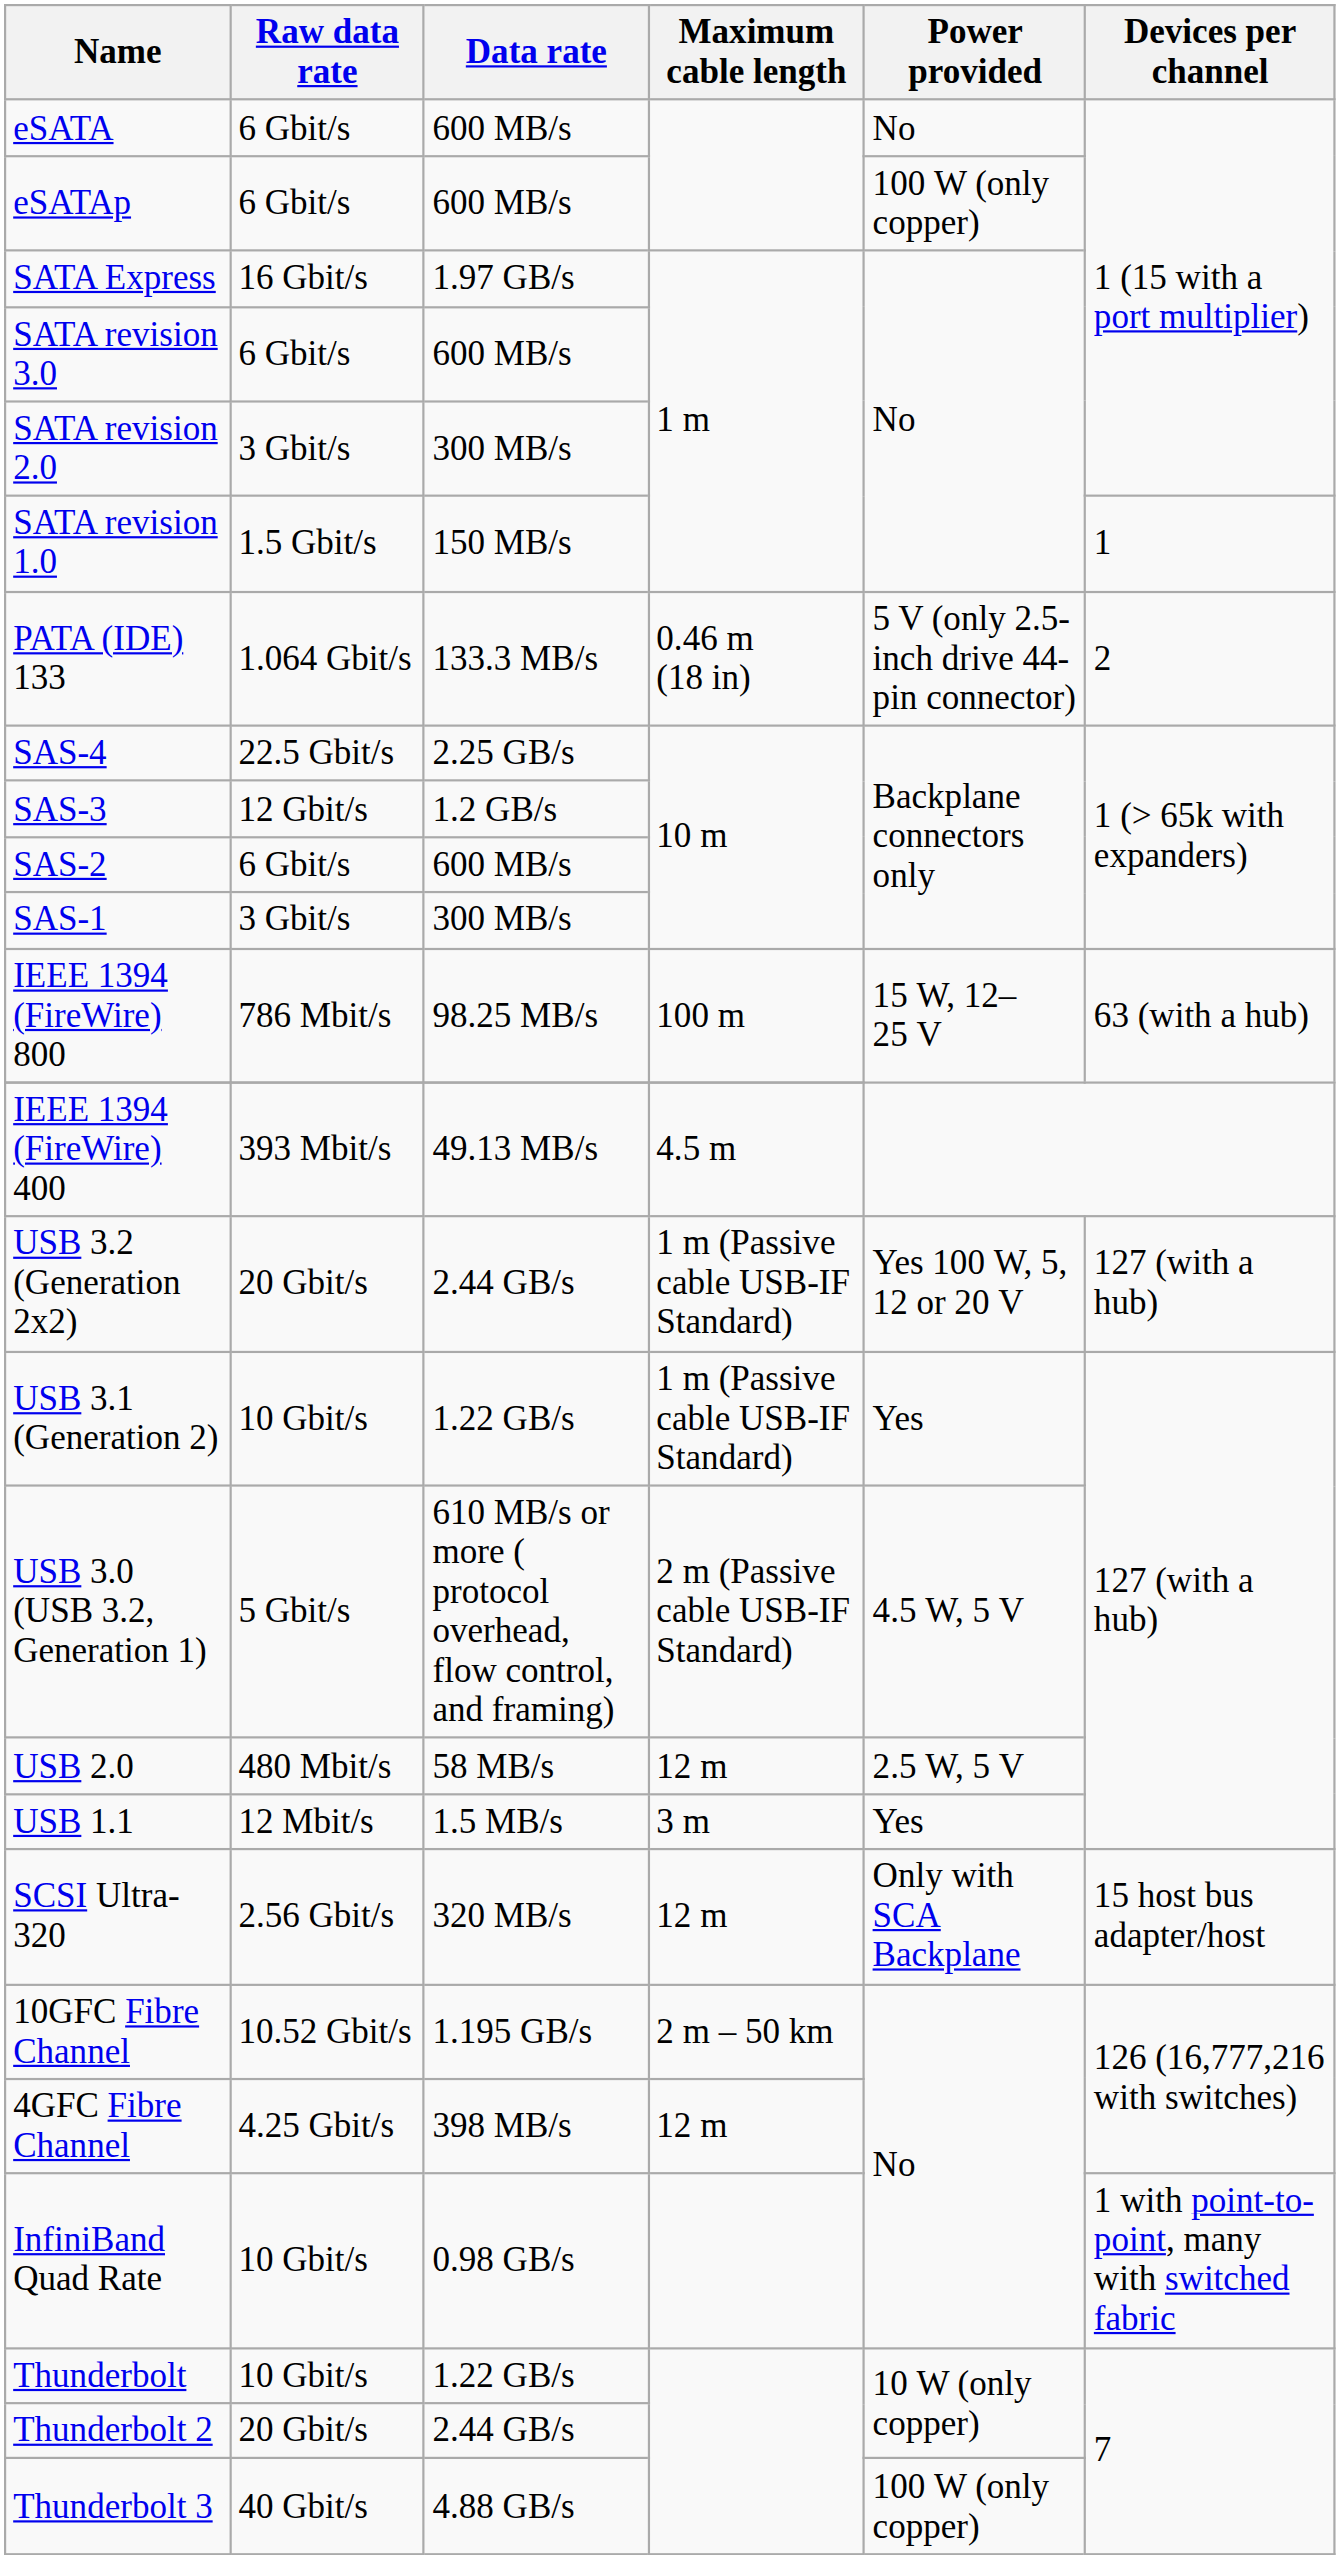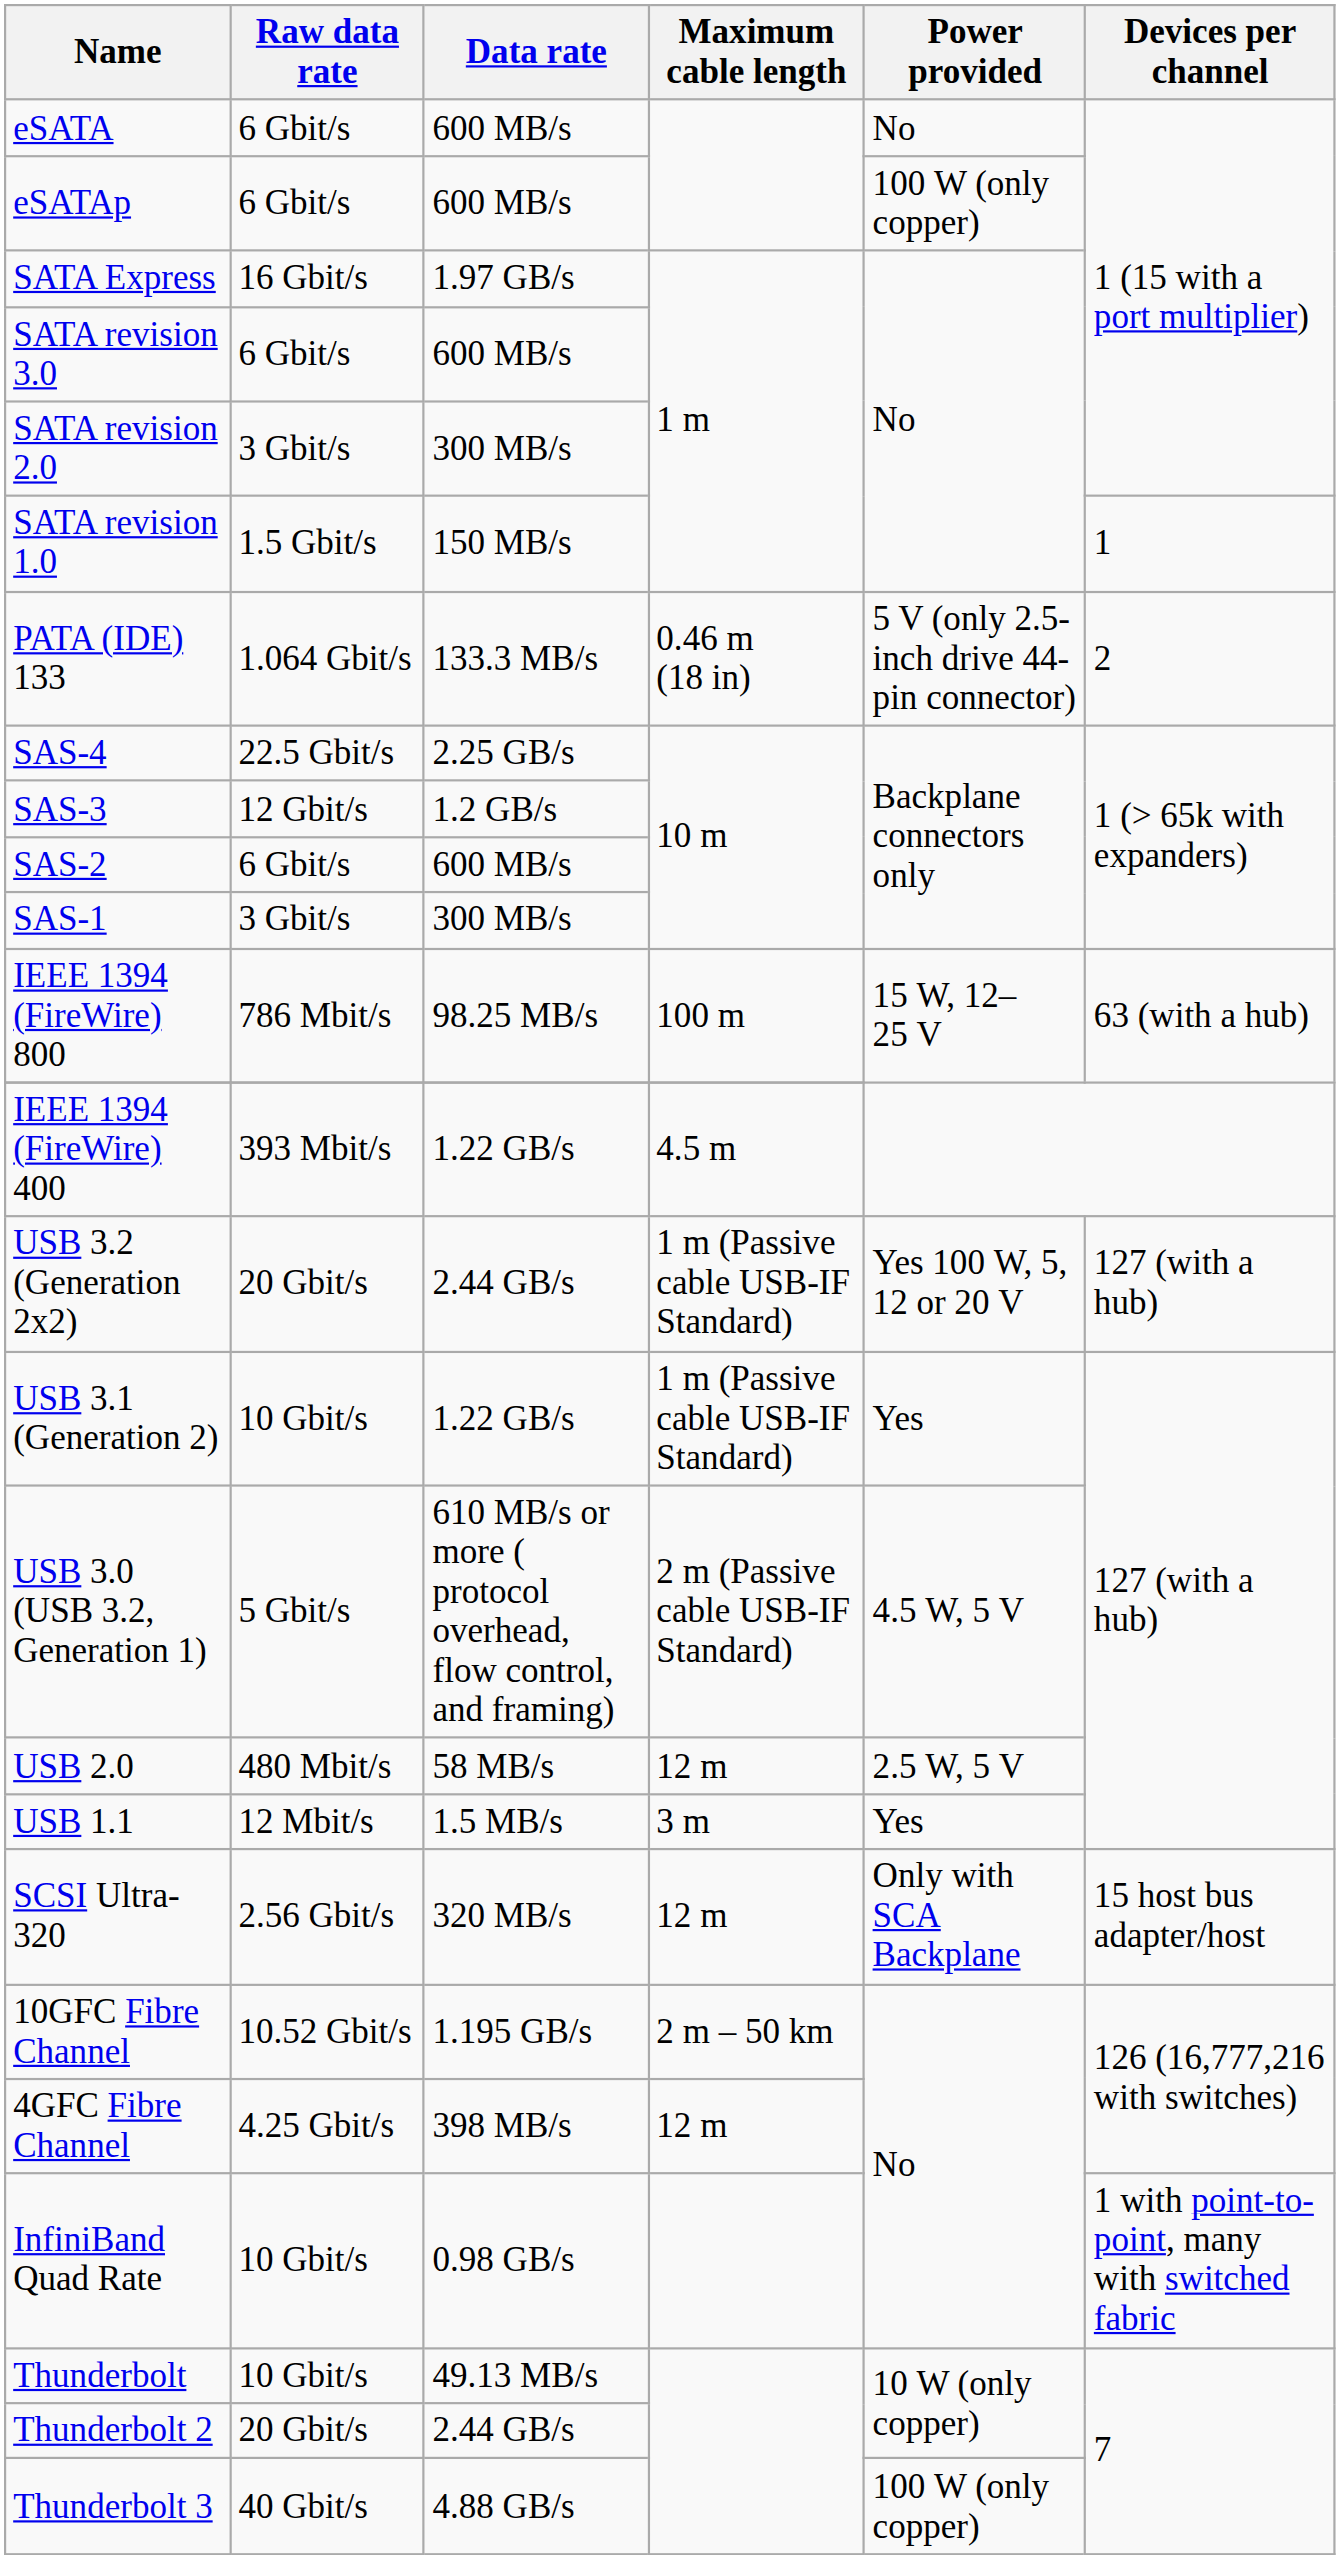IEEE 1394 (FireWire) 400 | Data rate: 49.13 MB/s -> 1.22 GB/s
Thunderbolt | Data rate: 1.22 GB/s -> 49.13 MB/s
